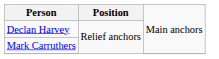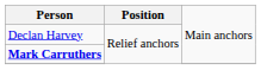Mark Carruthers | column 1: normal -> bold
